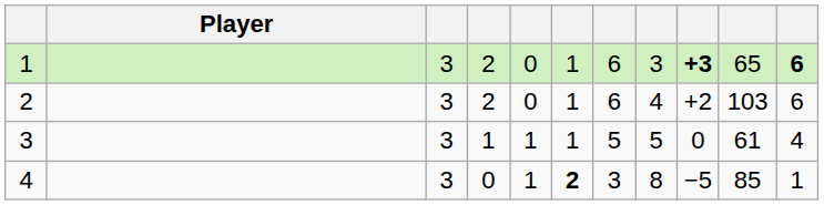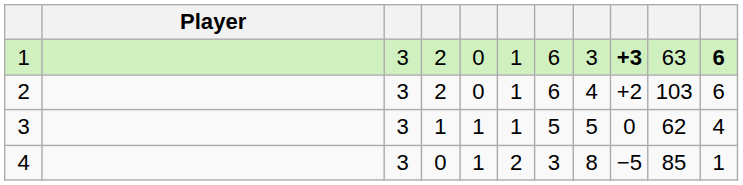row 2 | column 10: 65 -> 63
row 4 | column 10: 61 -> 62
row 5 | column 6: bold -> normal
